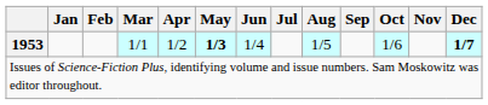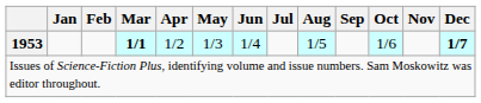1953 | Mar: normal -> bold
1953 | May: bold -> normal
